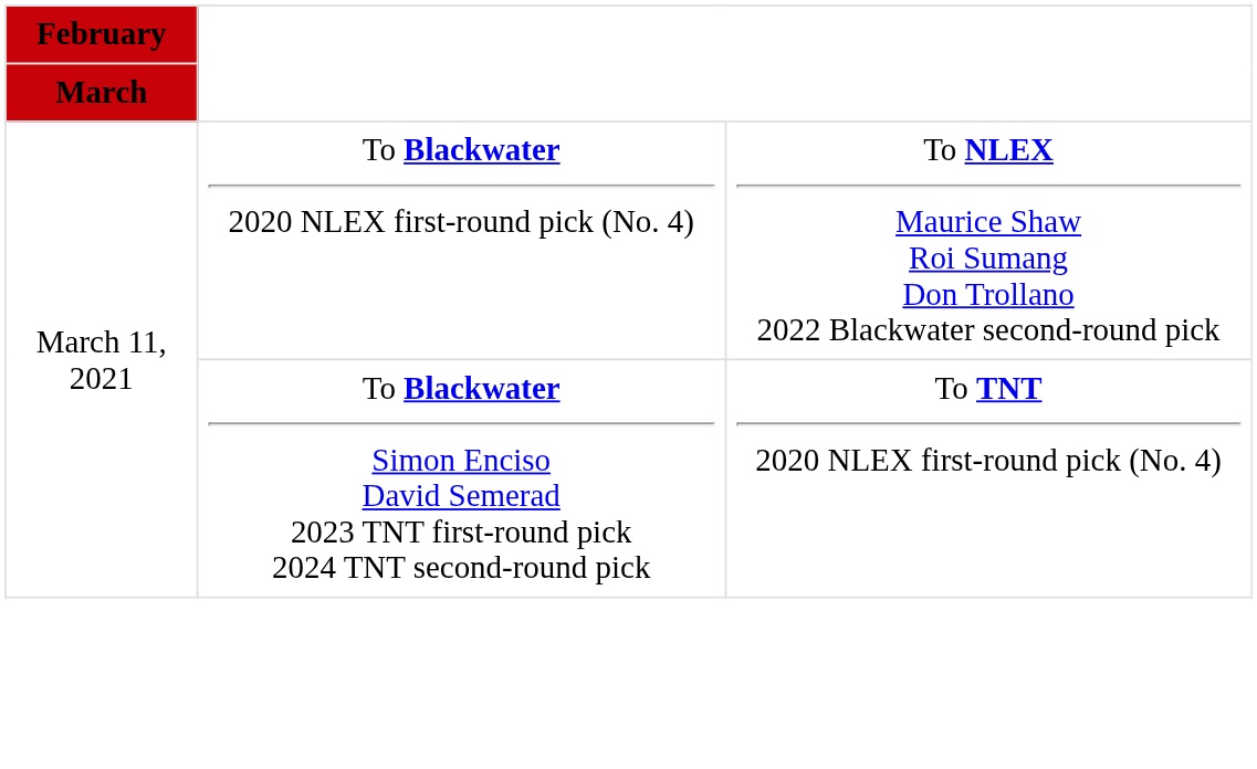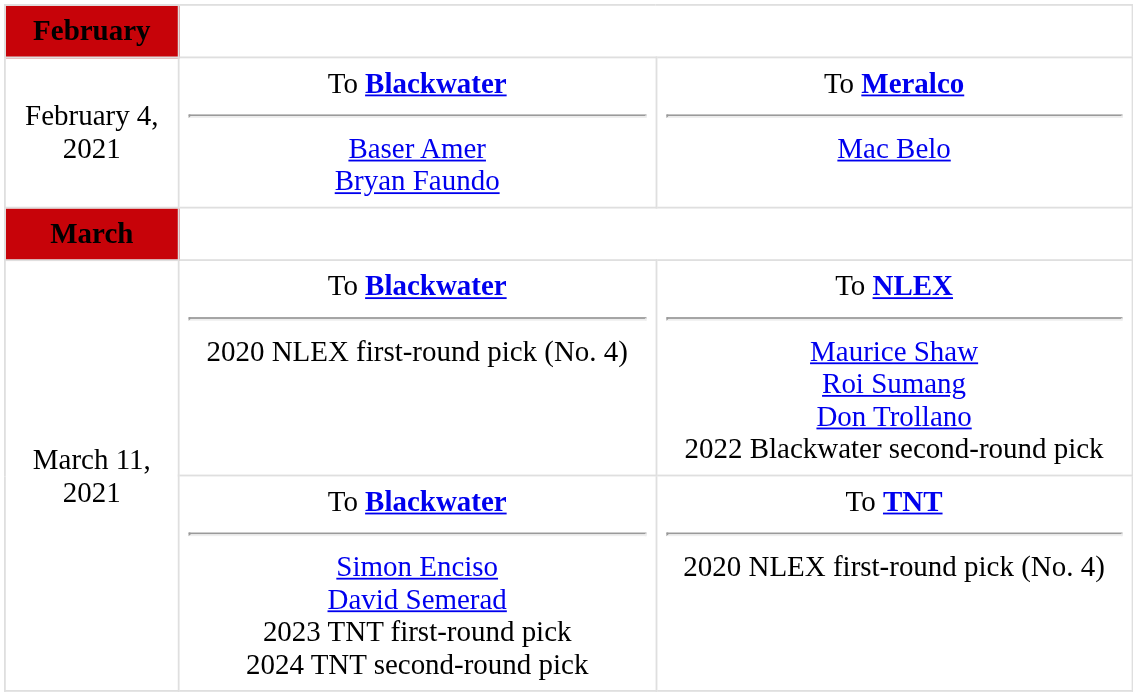+ row: February 4, 2021 | To Blackwater Baser Amer Bryan Faundo | To Meralco Mac Belo
